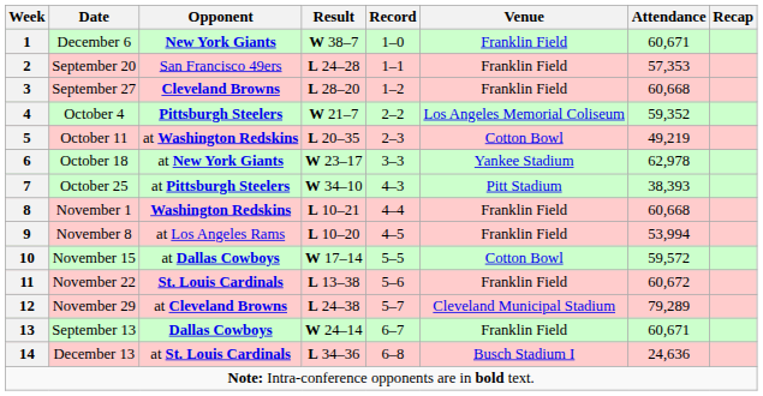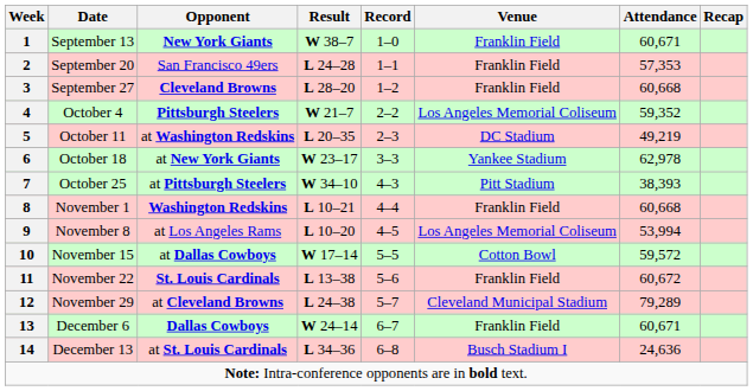1 | Date: December 6 -> September 13
5 | Venue: Cotton Bowl -> DC Stadium
9 | Venue: Franklin Field -> Los Angeles Memorial Coliseum
13 | Date: September 13 -> December 6
